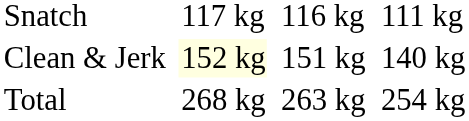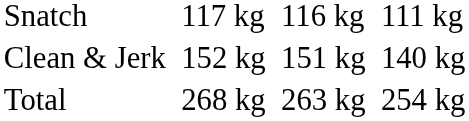Clean & Jerk | column 2: lightyellow background -> no background
